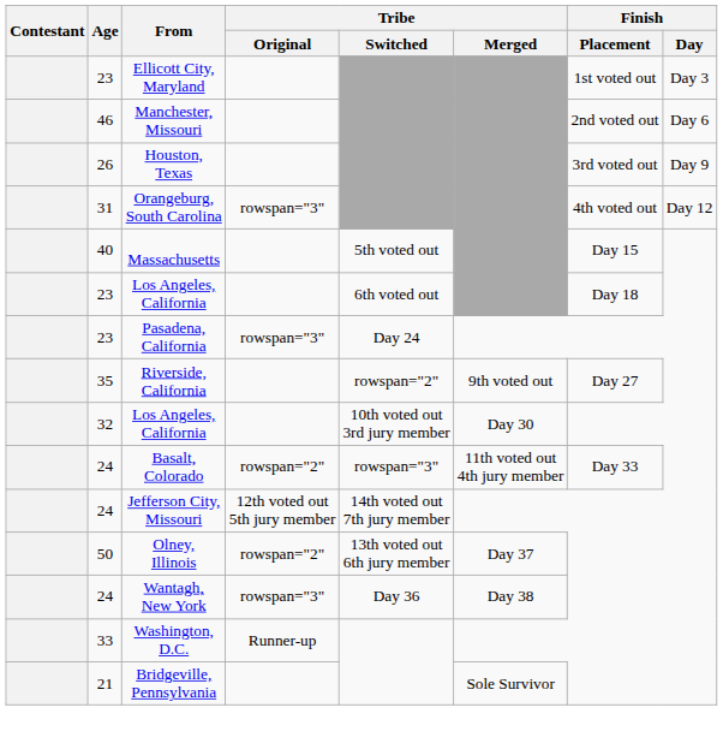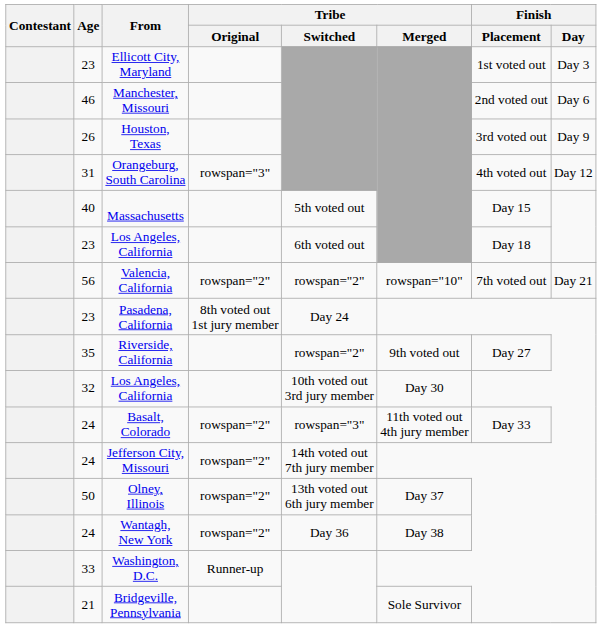+ row: 56 | Valencia, California | rowspan="2" | rowspan="2" | rowspan="10" | 7th voted out | Day 21
Pasadena, California | Tribe / Original: rowspan="3" -> 8th voted out 1st jury member
Jefferson City, Missouri | Tribe / Original: 12th voted out 5th jury member -> rowspan="2"
Wantagh, New York | Tribe / Original: rowspan="3" -> rowspan="2"
